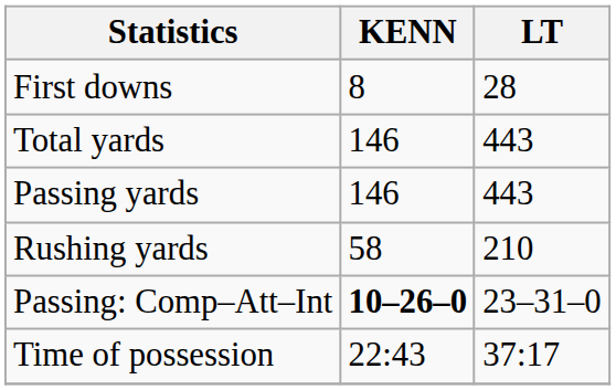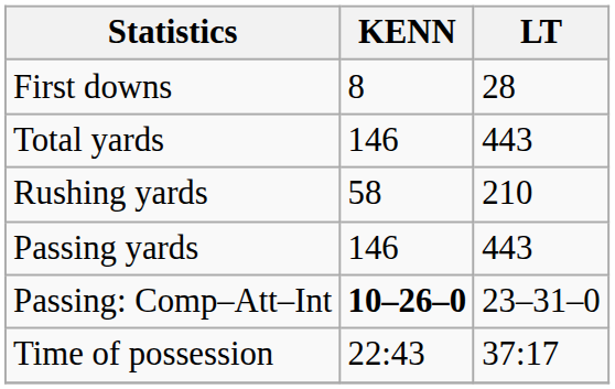rows swapped: Rushing yards <-> Passing yards
